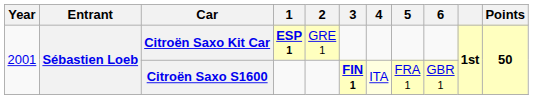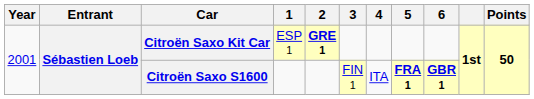Citroën Saxo Kit Car | 1: bold -> normal
Citroën Saxo Kit Car | 2: normal -> bold
Citroën Saxo S1600 | 3: bold -> normal
Citroën Saxo S1600 | 4: lightyellow background -> no background
Citroën Saxo S1600 | 5: normal -> bold
Citroën Saxo S1600 | 6: normal -> bold
